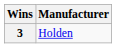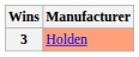3 | Manufacturer: no background -> lightsalmon background
